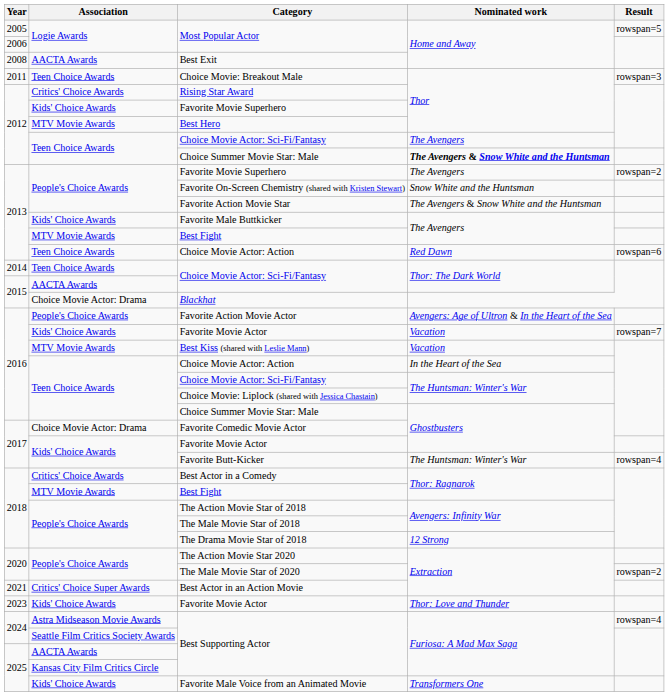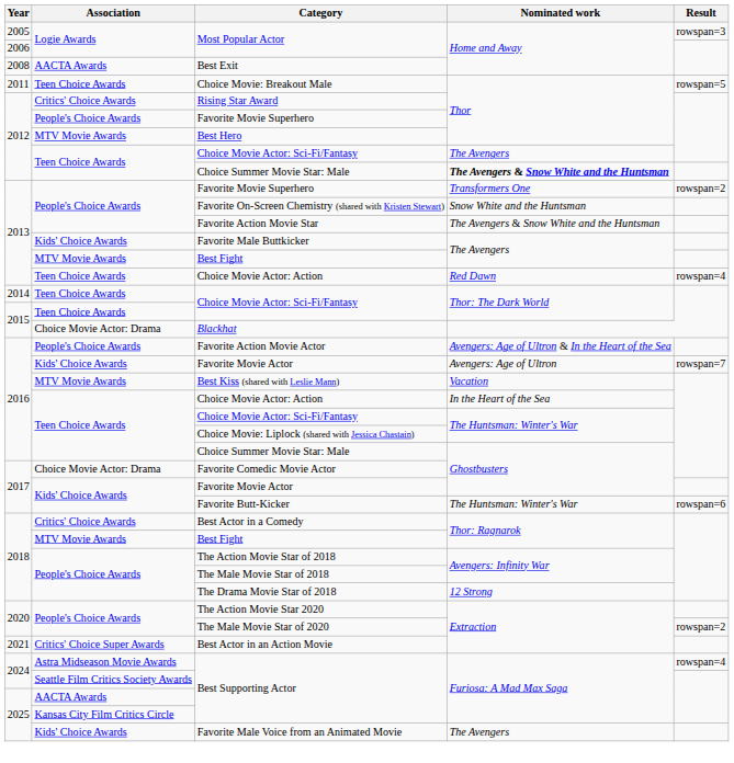2005 / Most Popular Actor | Result: rowspan=5 -> rowspan=3
Choice Movie: Breakout Male | Result: rowspan=3 -> rowspan=5
2012 / Favorite Movie Superhero | Association: Kids' Choice Awards -> People's Choice Awards
2013 / Favorite Movie Superhero | Nominated work: The Avengers -> Transformers One
2013 / Choice Movie Actor: Action | Result: rowspan=6 -> rowspan=4
2015 / Choice Movie Actor: Sci-Fi/Fantasy | Association: AACTA Awards -> Teen Choice Awards
2016 / Favorite Movie Actor | Nominated work: Vacation -> Avengers: Age of Ultron
Favorite Butt-Kicker | Result: rowspan=4 -> rowspan=6
- row: 2023 | Kids' Choice Awards | Favorite Movie Actor | Thor: Love and Thunder
Favorite Male Voice from an Animated Movie | Nominated work: Transformers One -> The Avengers
